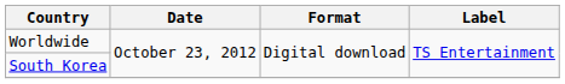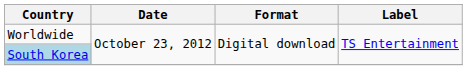South Korea | Country: no background -> lightblue background
